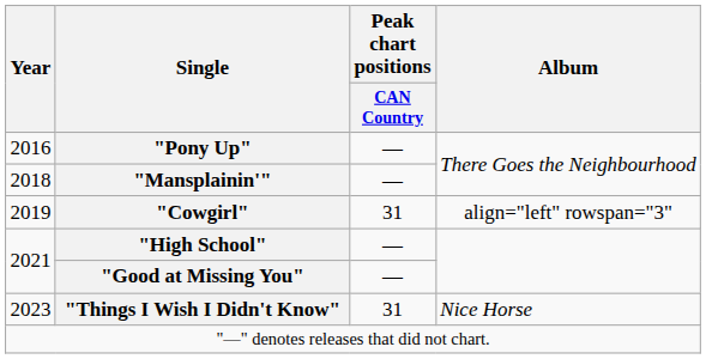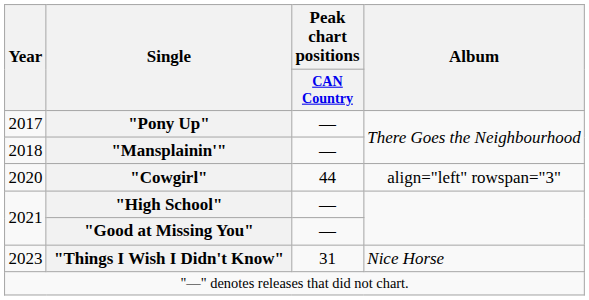"Pony Up" | Year: 2016 -> 2017
"Cowgirl" | Year: 2019 -> 2020
"Cowgirl" | Peak chart positions / CAN Country: 31 -> 44
